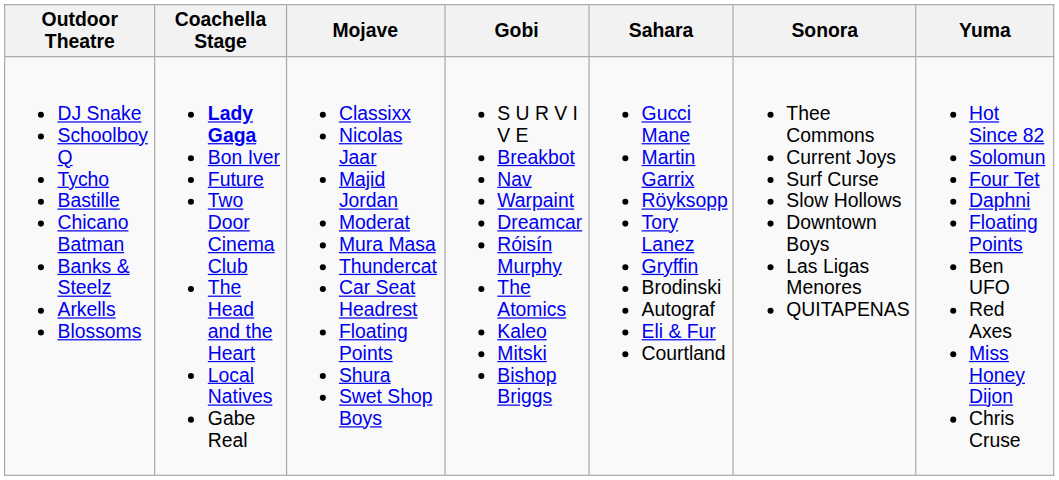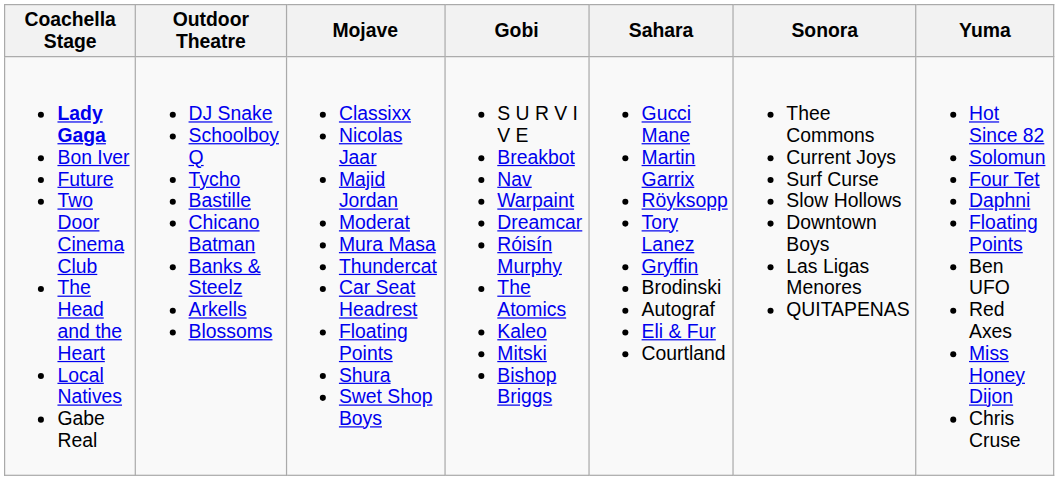columns swapped: Coachella Stage <-> Outdoor Theatre
